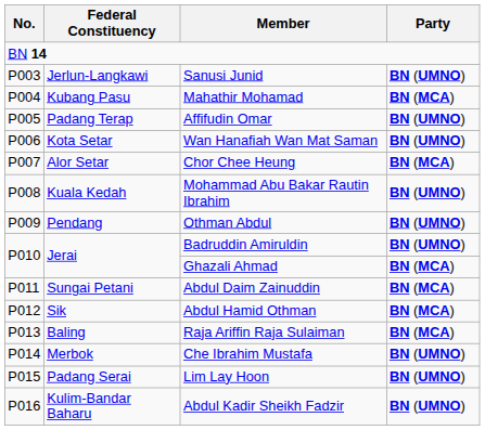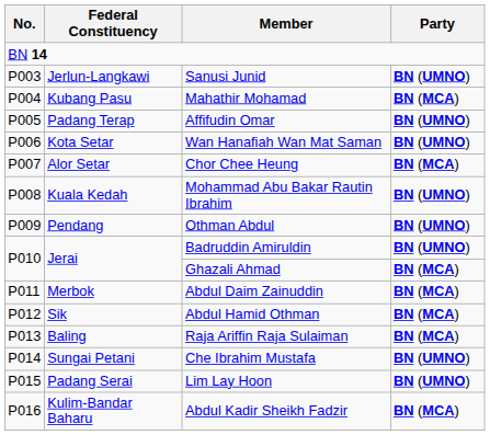Abdul Daim Zainuddin | Federal Constituency: Sungai Petani -> Merbok
Che Ibrahim Mustafa | Federal Constituency: Merbok -> Sungai Petani
Abdul Kadir Sheikh Fadzir | Party: BN (UMNO) -> BN (MCA)
